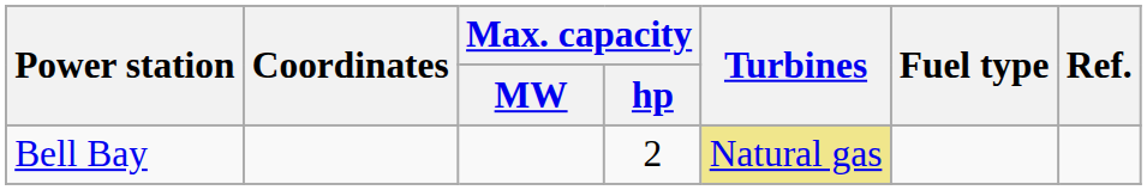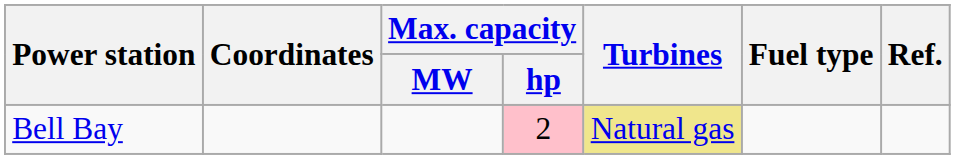Bell Bay | Max. capacity / hp: no background -> pink background
